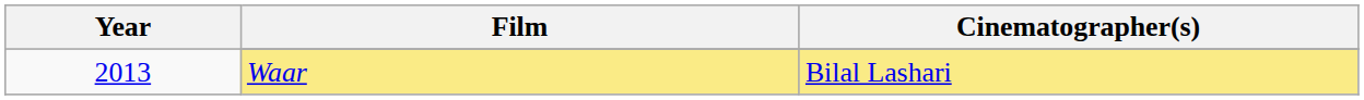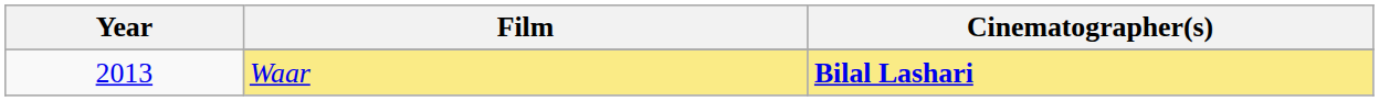Waar | Cinematographer(s): normal -> bold
